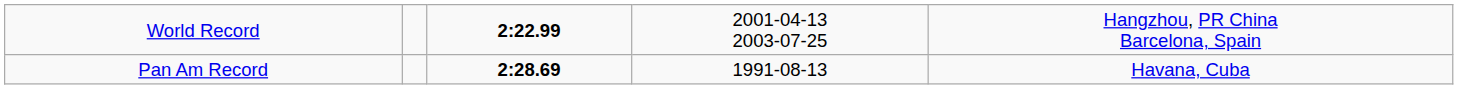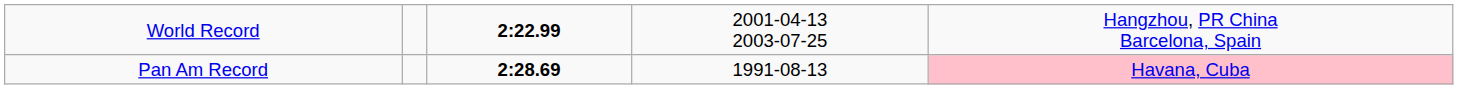Pan Am Record | column 5: no background -> pink background
